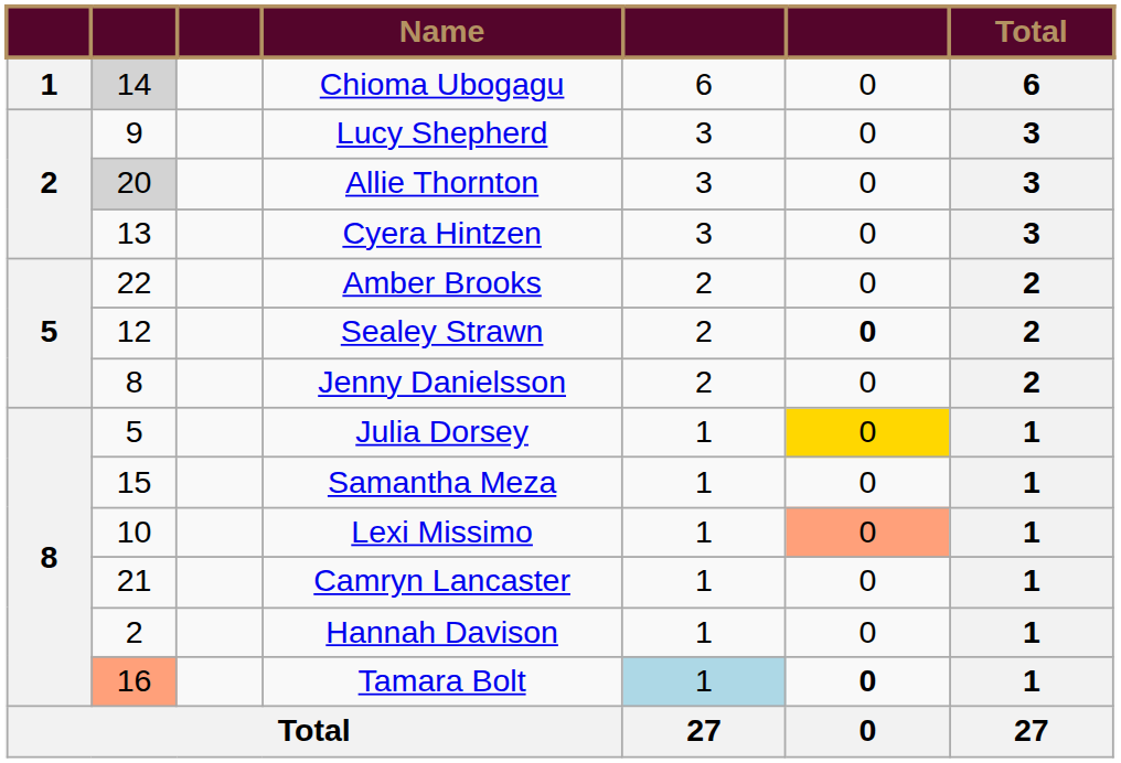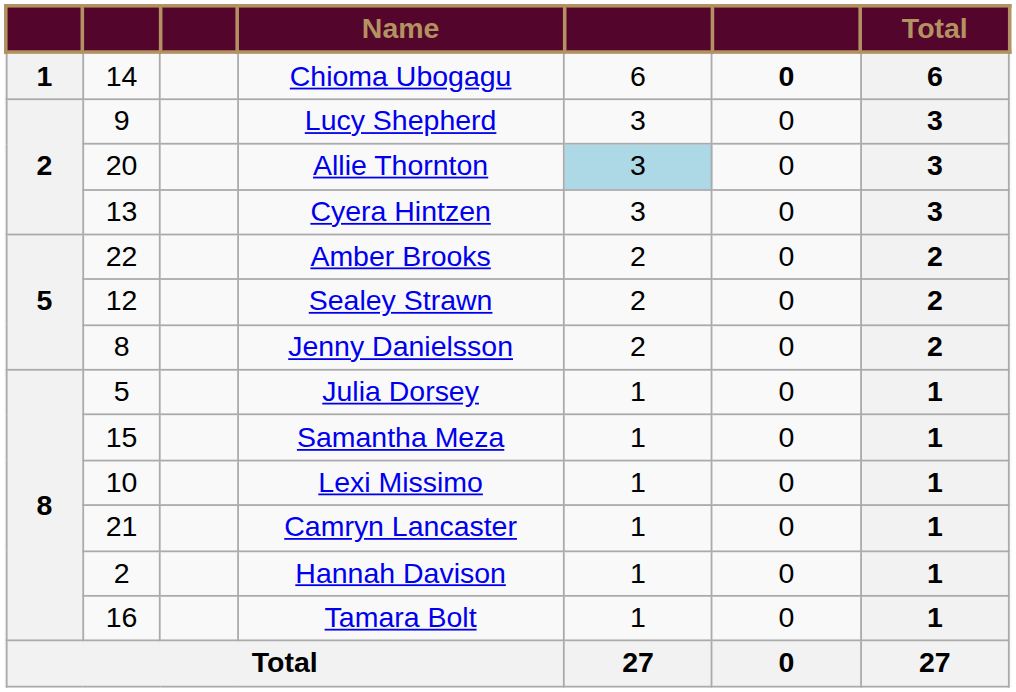Chioma Ubogagu | column 2: lightgrey background -> no background
Chioma Ubogagu | column 6: normal -> bold
Allie Thornton | column 2: lightgrey background -> no background
Allie Thornton | column 5: no background -> lightblue background
Sealey Strawn | column 6: bold -> normal
Julia Dorsey | column 6: gold background -> no background
Lexi Missimo | column 6: lightsalmon background -> no background
Tamara Bolt | column 2: lightsalmon background -> no background
Tamara Bolt | column 5: lightblue background -> no background
Tamara Bolt | column 6: bold -> normal
